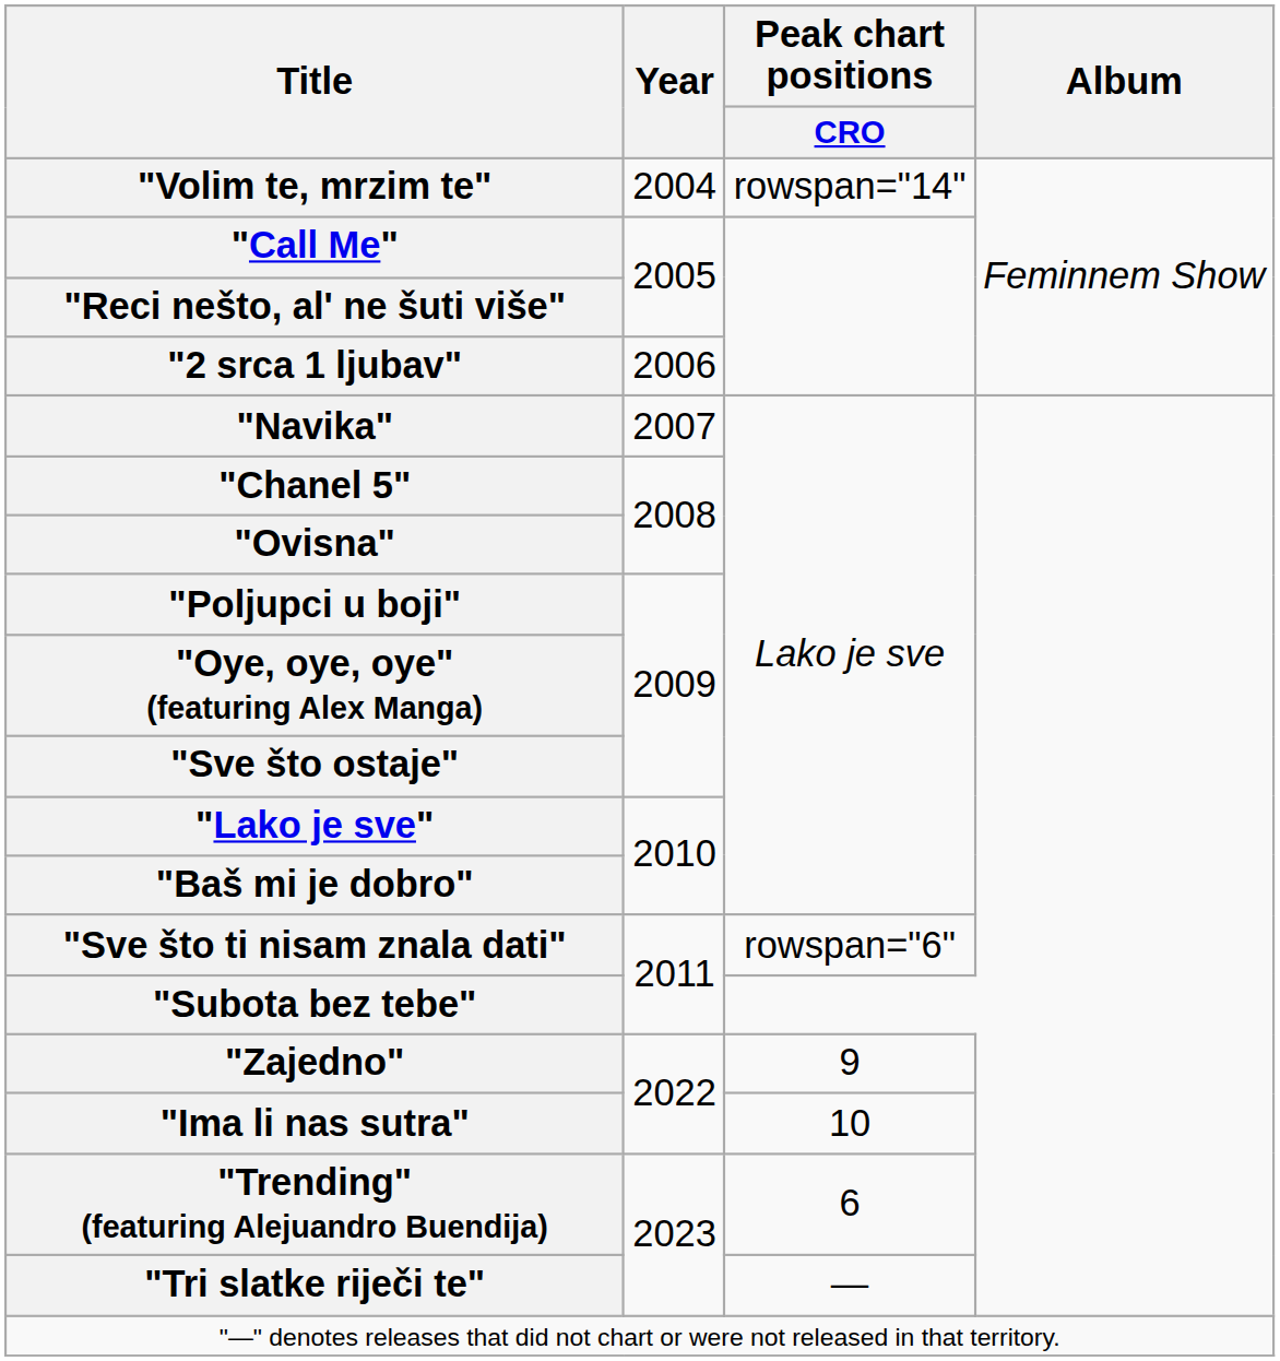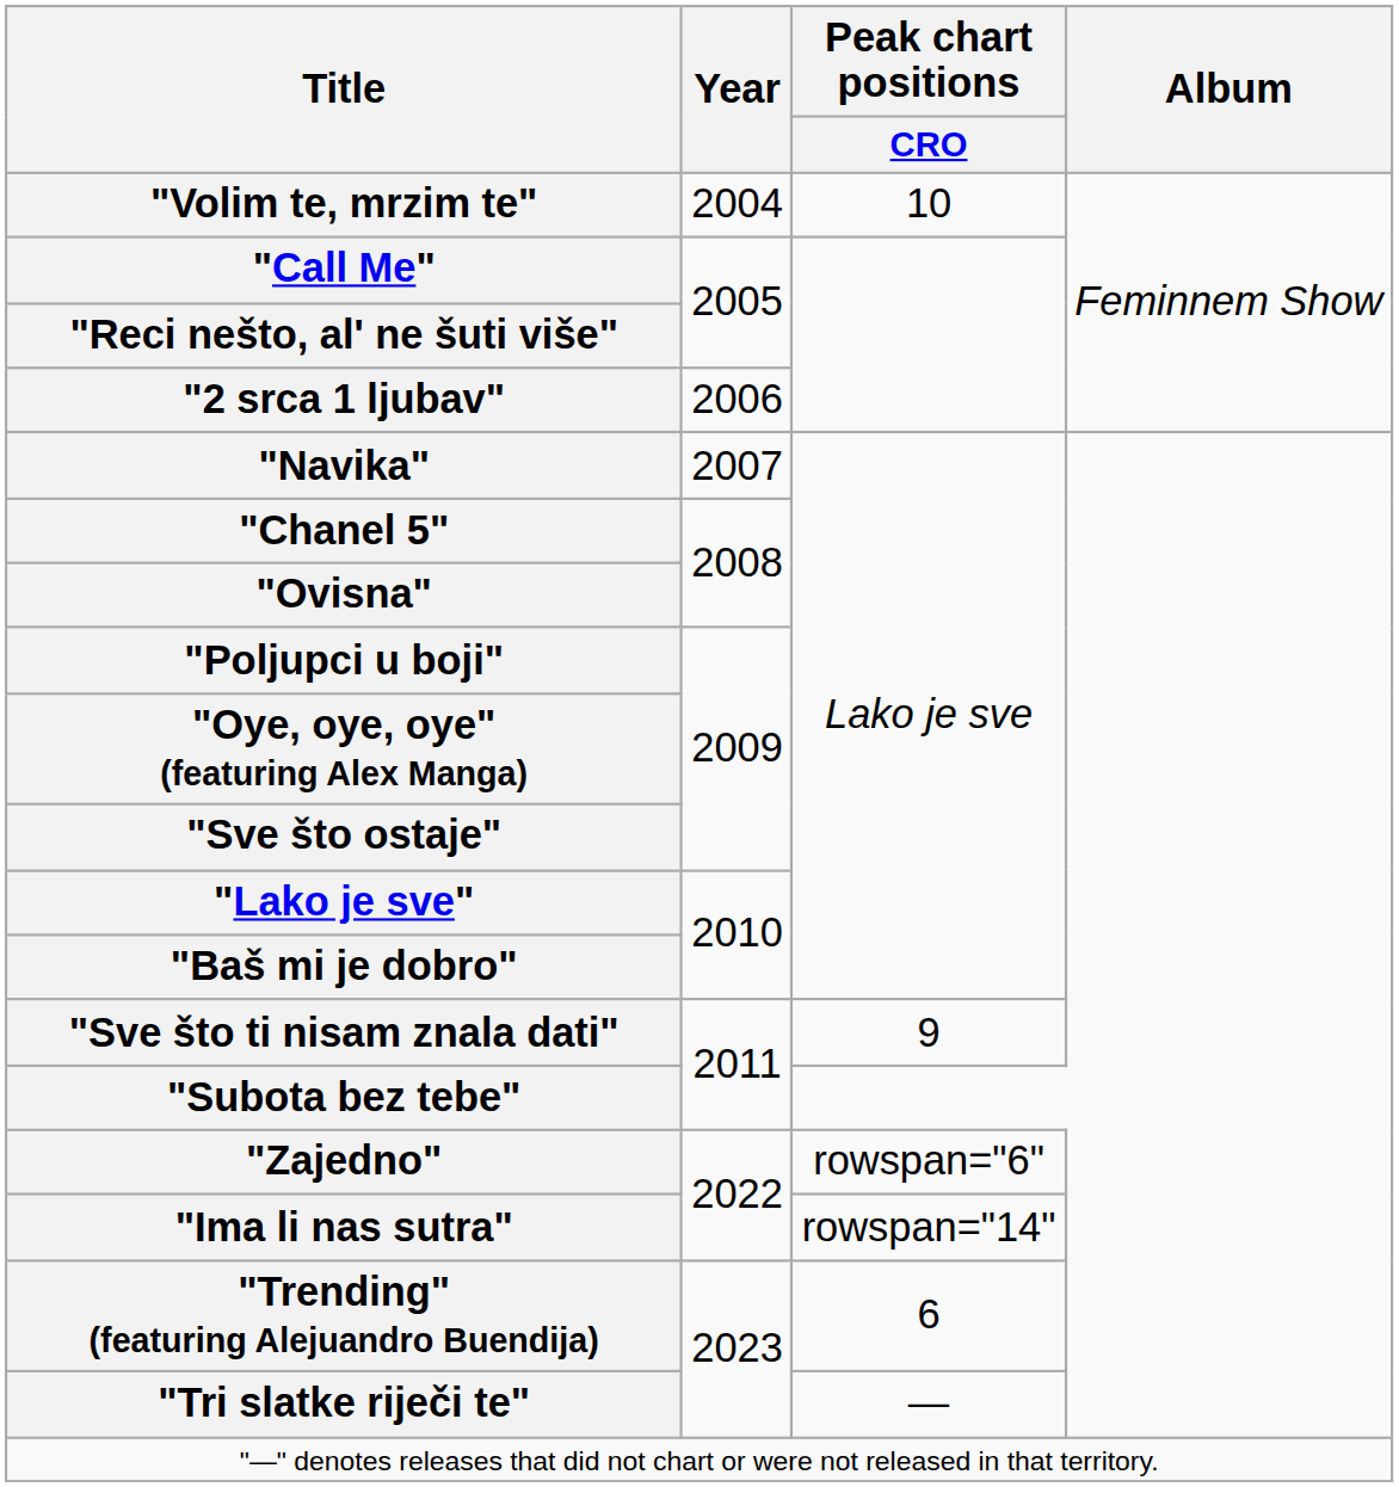"Volim te, mrzim te" | Peak chart positions / CRO: rowspan="14" -> 10
"Sve što ti nisam znala dati" | Peak chart positions / CRO: rowspan="6" -> 9
"Zajedno" | Peak chart positions / CRO: 9 -> rowspan="6"
"Ima li nas sutra" | Peak chart positions / CRO: 10 -> rowspan="14"
